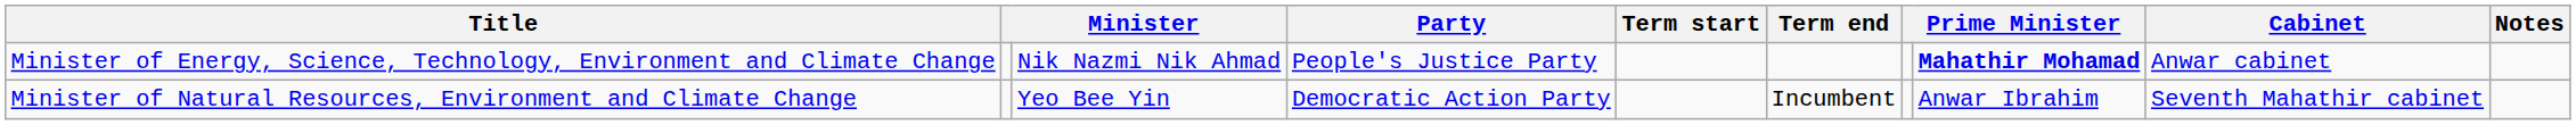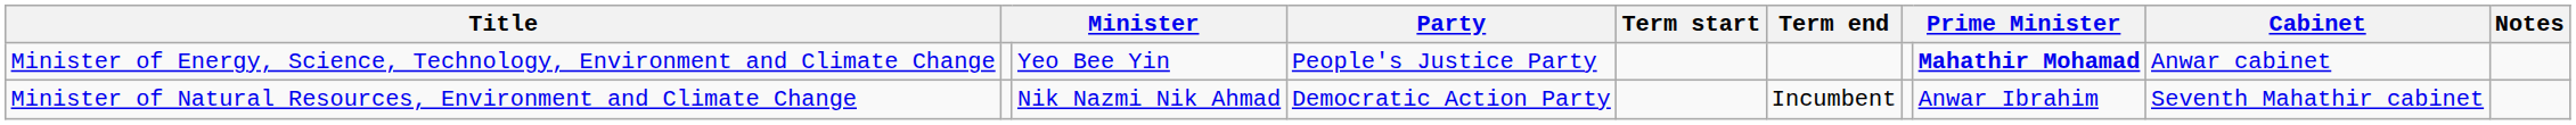row 2 | column 3: Nik Nazmi Nik Ahmad -> Yeo Bee Yin
row 3 | column 3: Yeo Bee Yin -> Nik Nazmi Nik Ahmad
